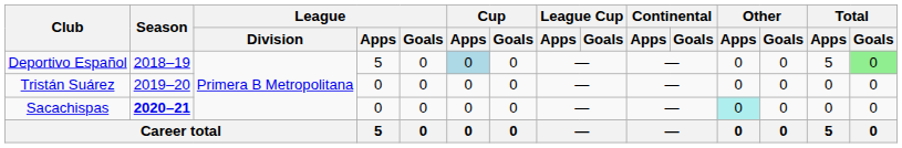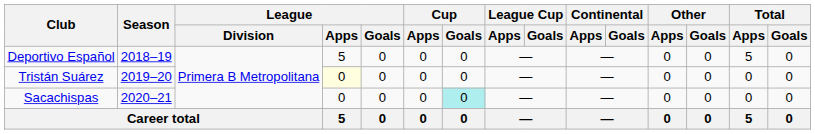Deportivo Español | Cup / Apps: lightblue background -> no background
Deportivo Español | Total / Goals: lightgreen background -> no background
Tristán Suárez | League / Apps: no background -> lightyellow background
Sacachispas | Season: bold -> normal
Sacachispas | Cup / Goals: no background -> paleturquoise background
Sacachispas | Other / Apps: paleturquoise background -> no background
